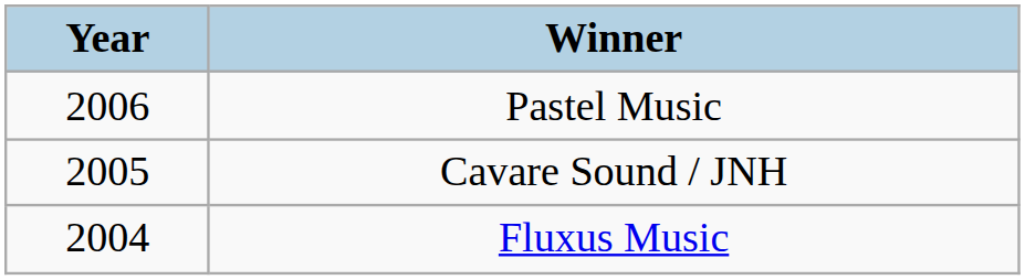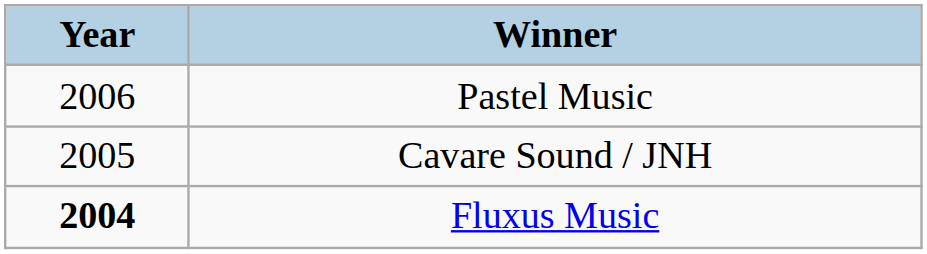Fluxus Music | Year: normal -> bold
